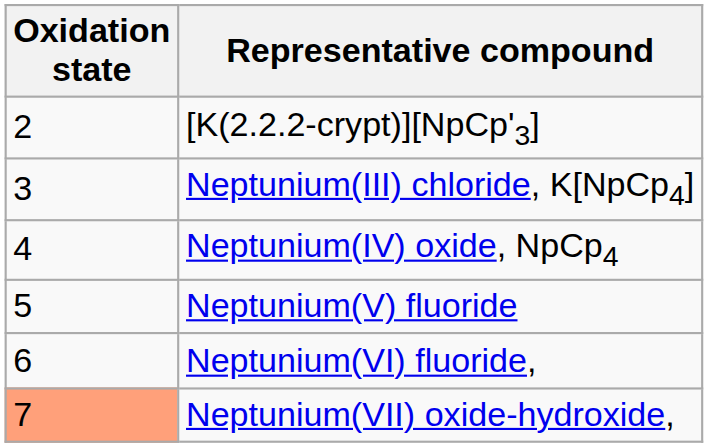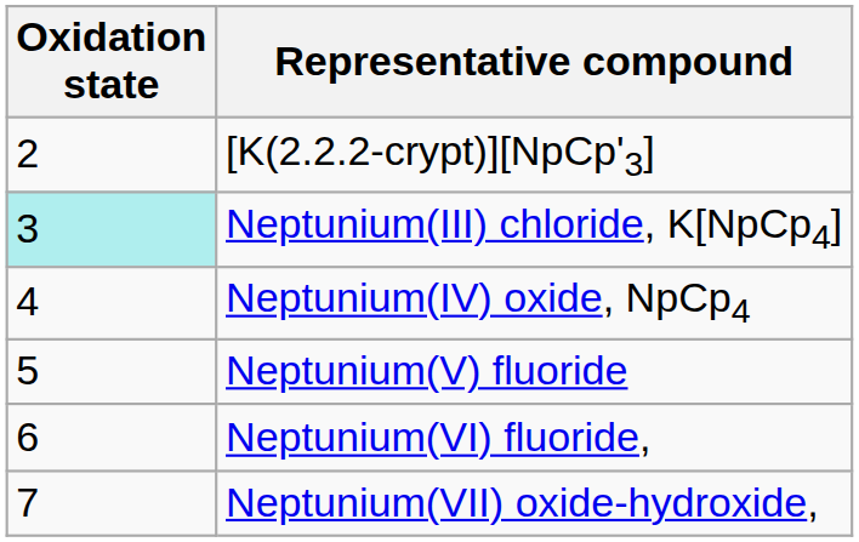Neptunium(III) chloride, K[NpCp4] | Oxidation state: no background -> paleturquoise background
Neptunium(VII) oxide-hydroxide, | Oxidation state: lightsalmon background -> no background
